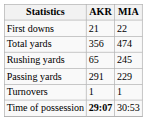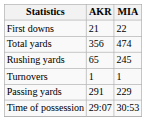rows swapped: Passing yards <-> Turnovers
Time of possession | AKR: bold -> normal
